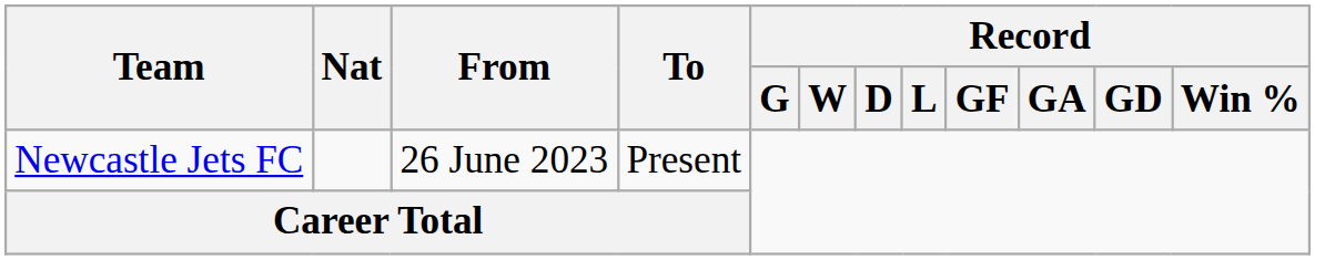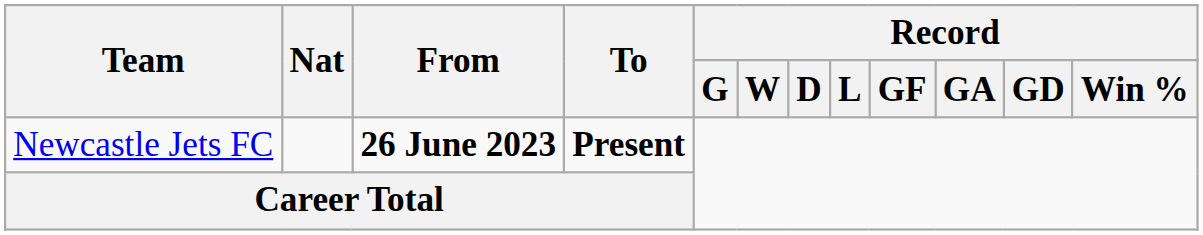Newcastle Jets FC | From: normal -> bold
Newcastle Jets FC | To: normal -> bold
